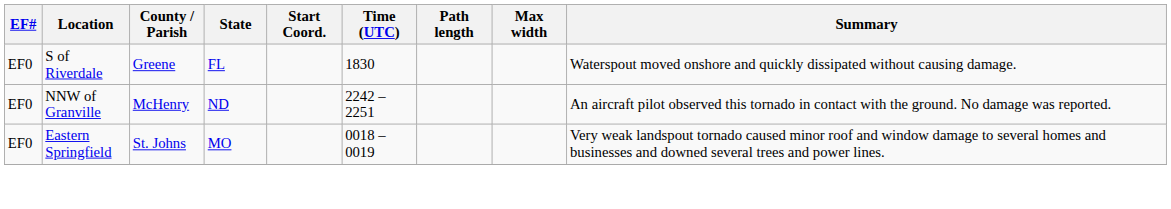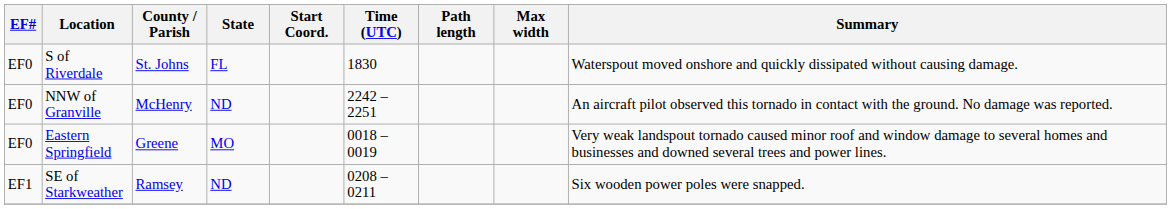S of Riverdale | County / Parish: Greene -> St. Johns
Eastern Springfield | County / Parish: St. Johns -> Greene
+ row: EF1 | SE of Starkweather | Ramsey | ND | 0208 – 0211 | Six wooden power poles were snapped.
